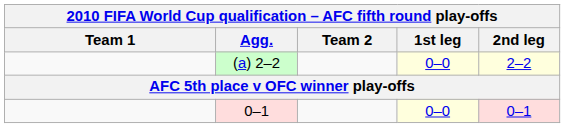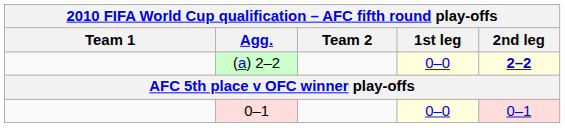(a) 2–2 | 2nd leg: normal -> bold
